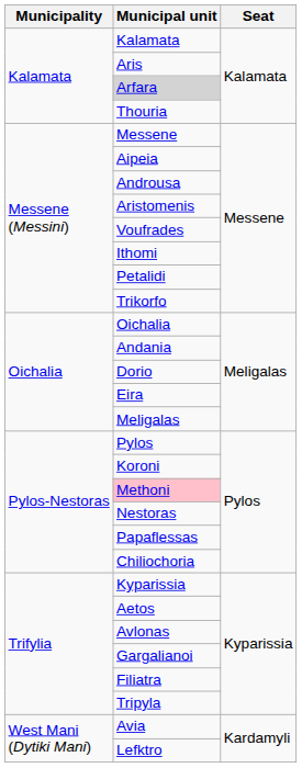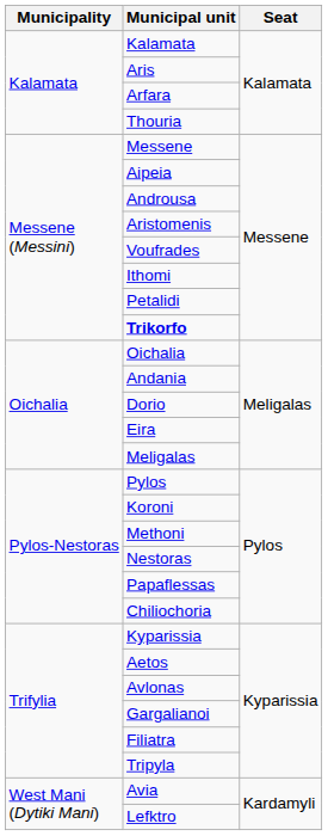Arfara | Municipal unit: lightgrey background -> no background
Trikorfo | Municipal unit: normal -> bold
Methoni | Municipal unit: pink background -> no background
